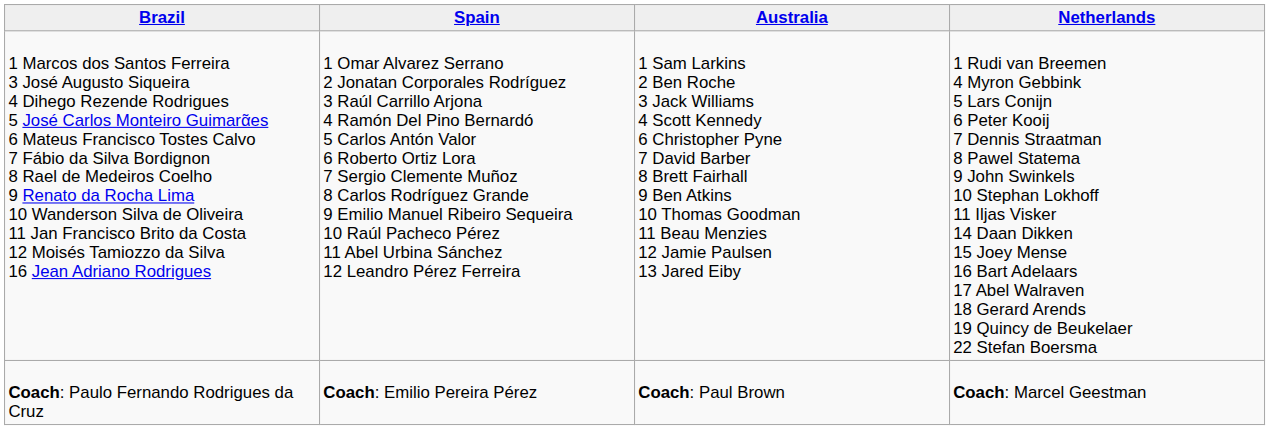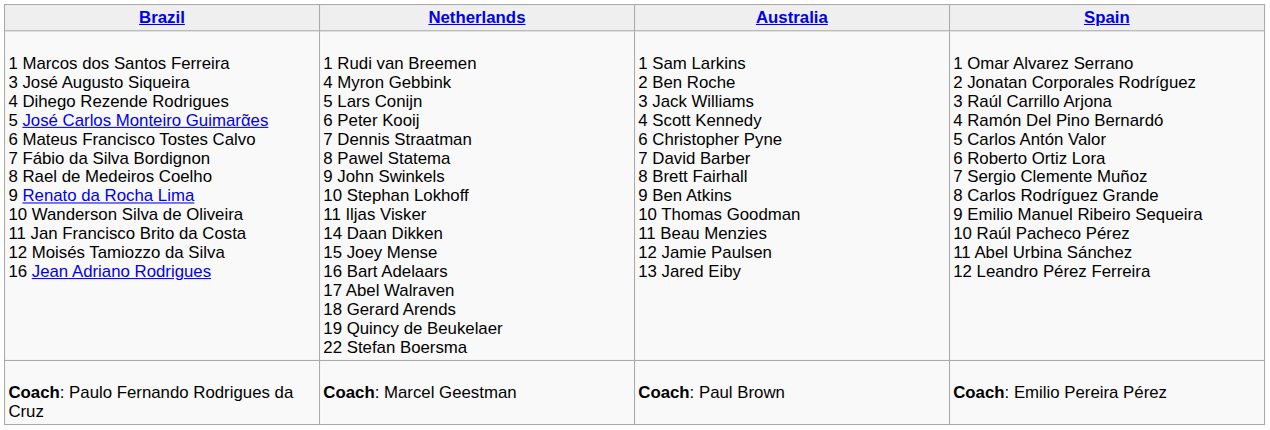columns swapped: Netherlands <-> Spain
